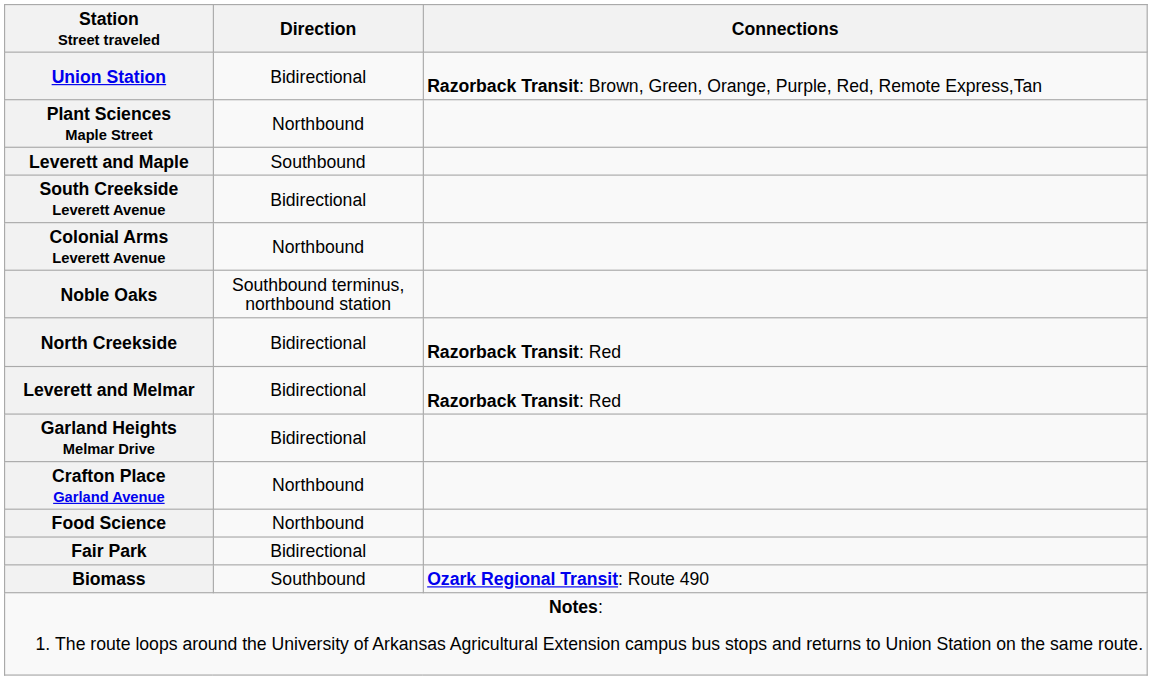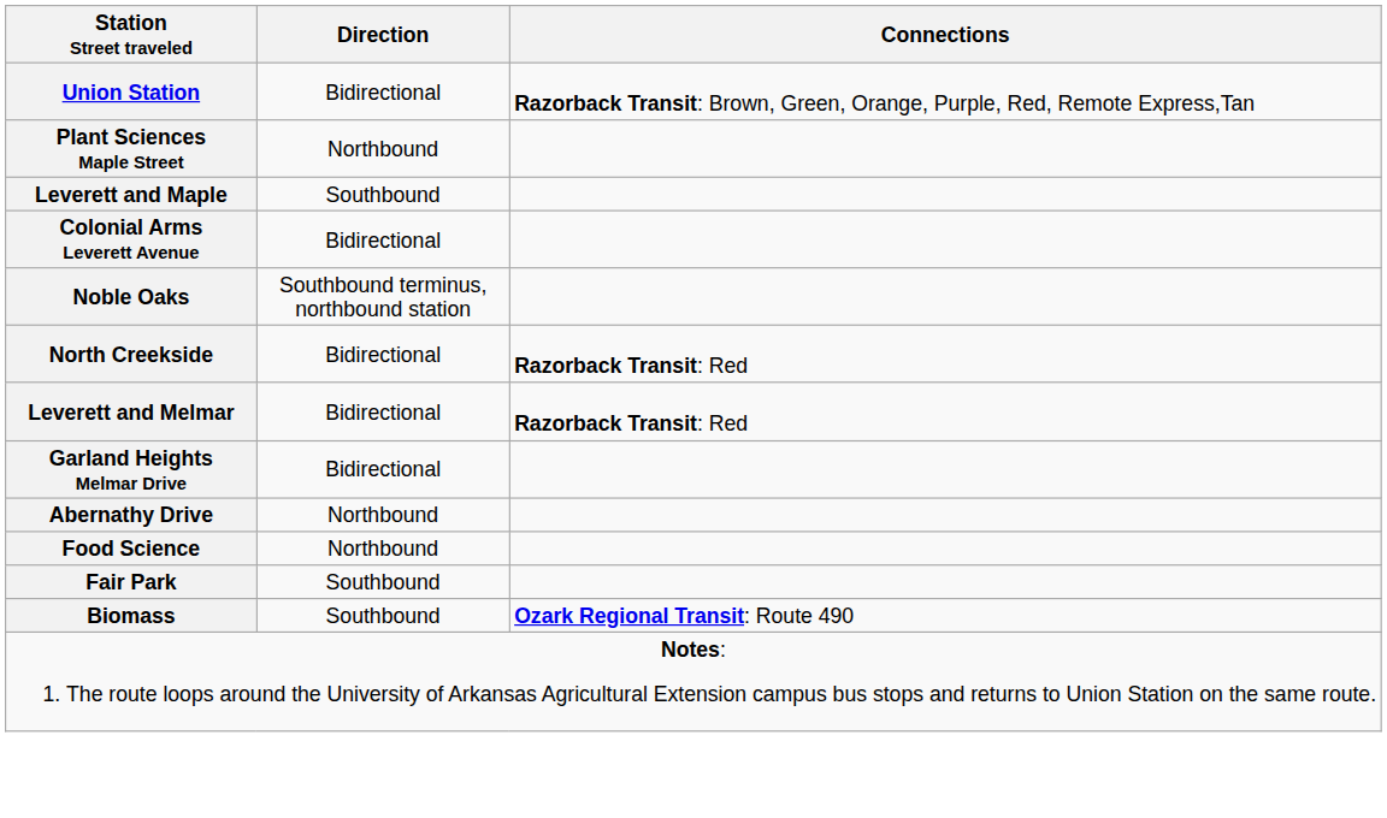- row: South Creekside Leverett Avenue | Bidirectional
Colonial Arms Leverett Avenue | Direction: Northbound -> Bidirectional
- row: Crafton Place Garland Avenue | Northbound
+ row: Abernathy Drive | Northbound
Fair Park | Direction: Bidirectional -> Southbound
